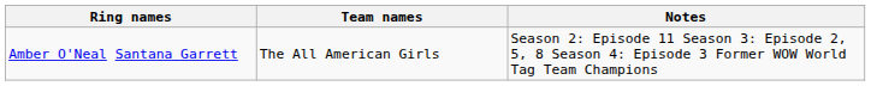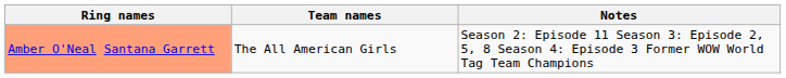row 2 | Ring names: no background -> lightsalmon background
